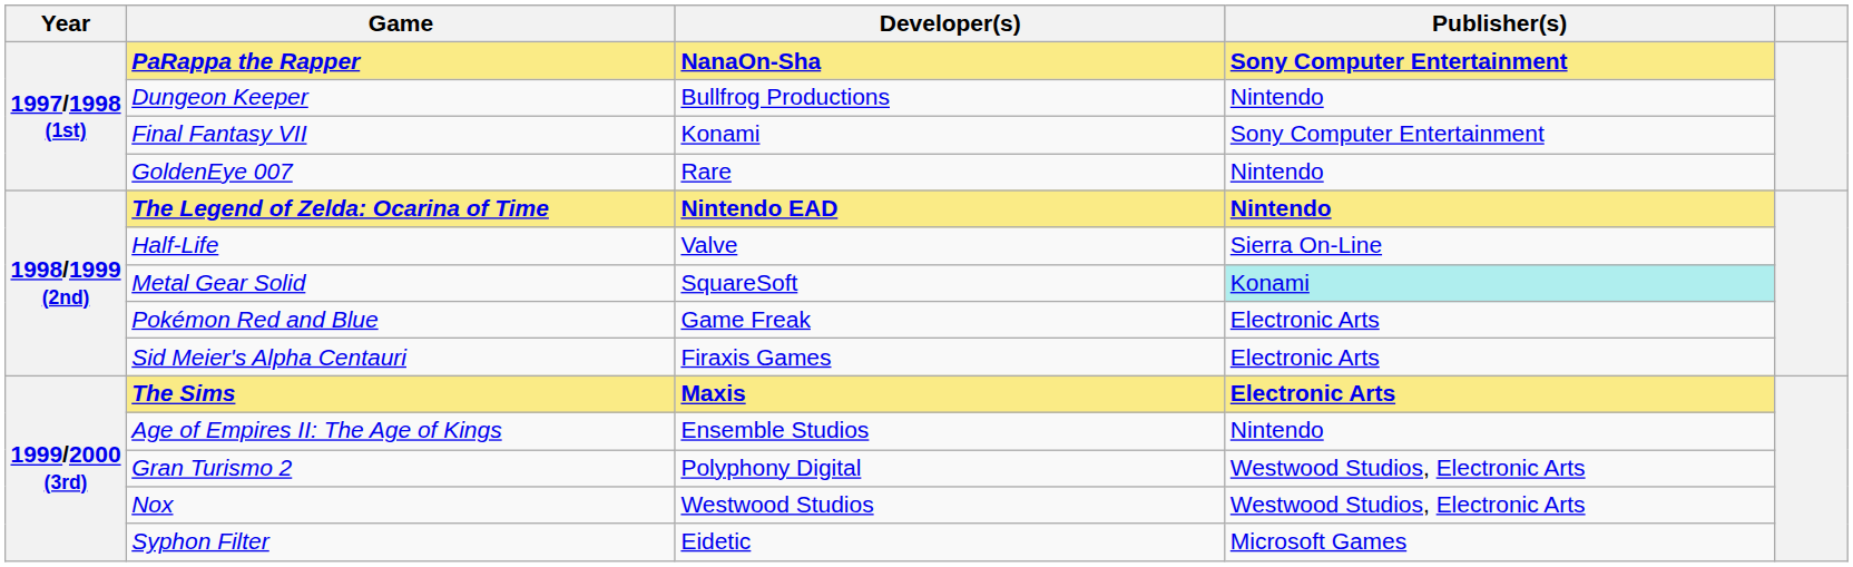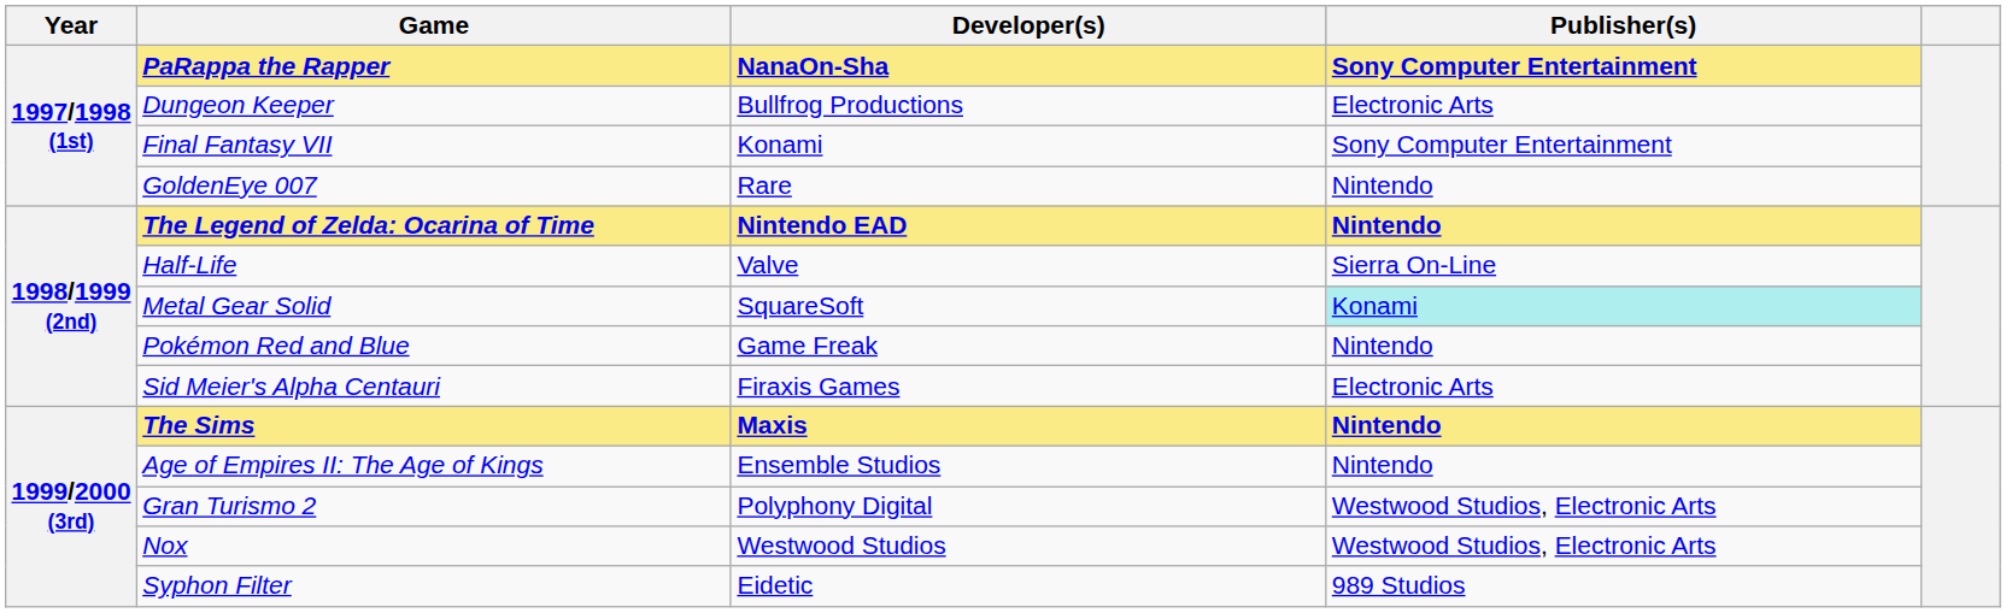Dungeon Keeper | Publisher(s): Nintendo -> Electronic Arts
Pokémon Red and Blue | Publisher(s): Electronic Arts -> Nintendo
The Sims | Publisher(s): Electronic Arts -> Nintendo
Syphon Filter | Publisher(s): Microsoft Games -> 989 Studios
